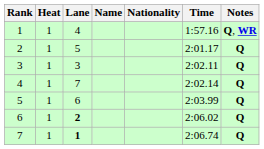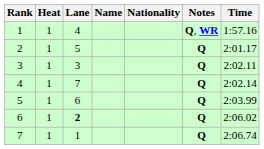columns swapped: Time <-> Notes
row 8 | Lane: bold -> normal
